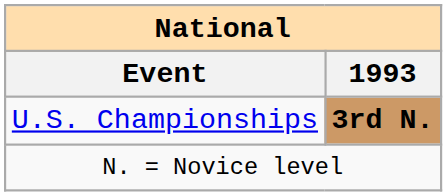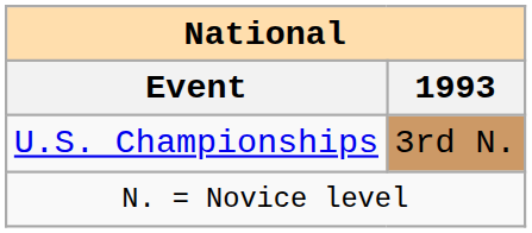U.S. Championships | 1993: bold -> normal
